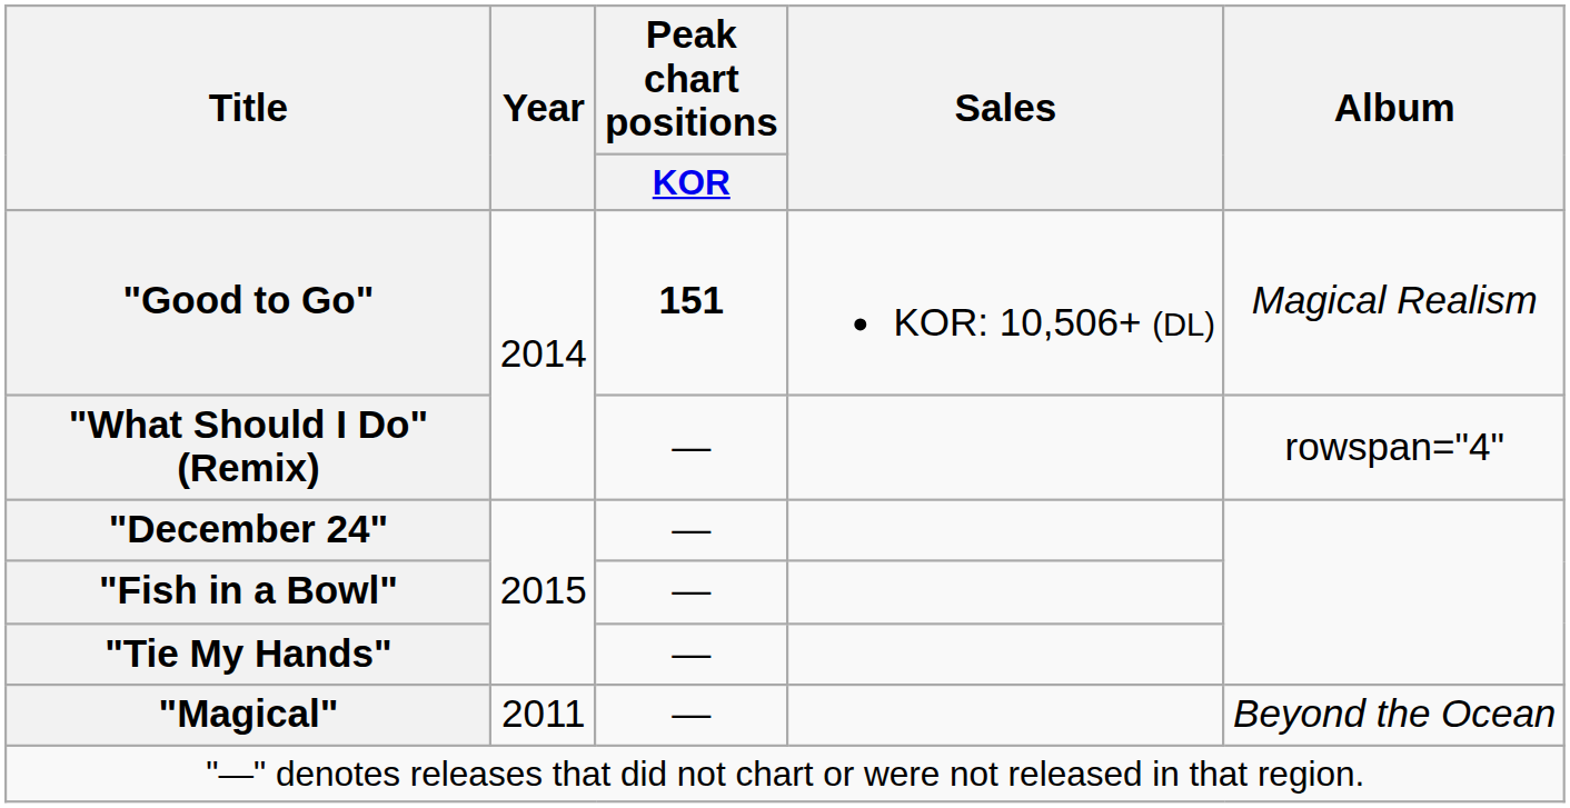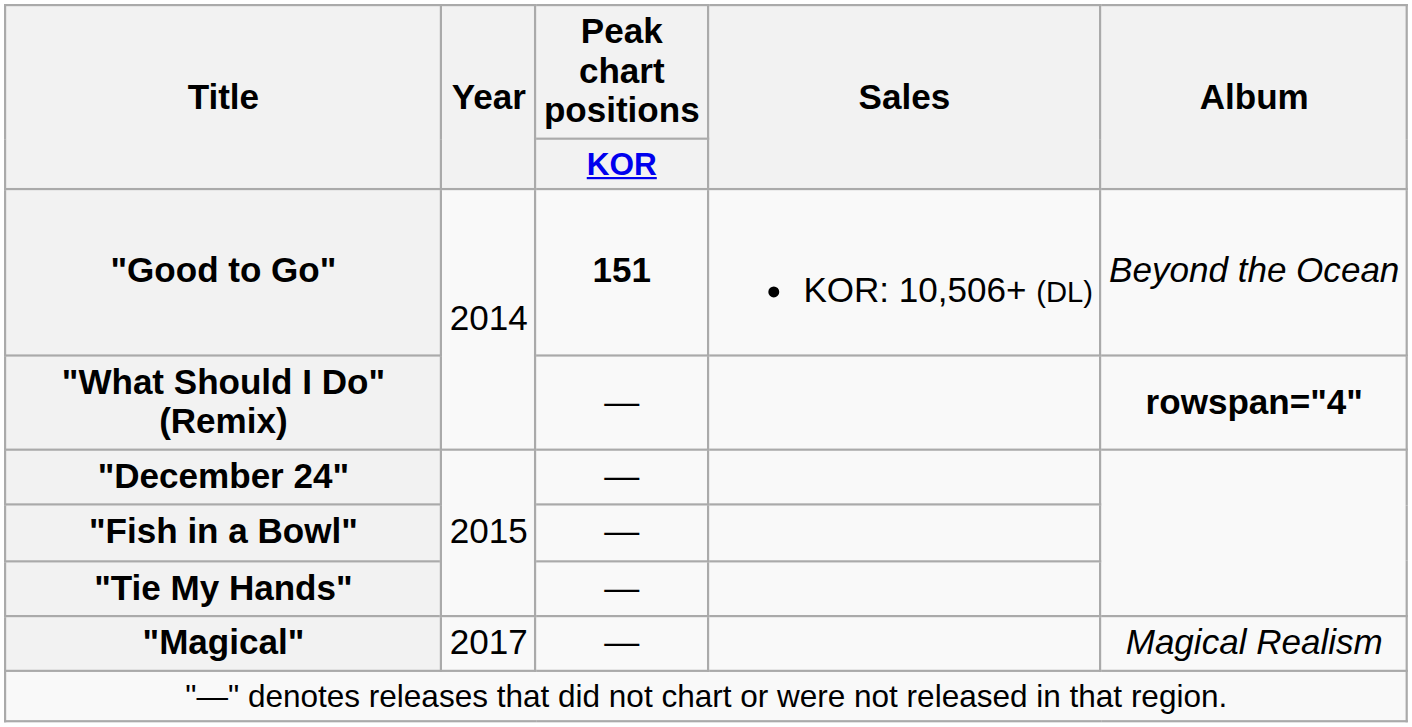"Good to Go" | Album: Magical Realism -> Beyond the Ocean
"What Should I Do" (Remix) | Album: normal -> bold
"Magical" | Year: 2011 -> 2017
"Magical" | Album: Beyond the Ocean -> Magical Realism
